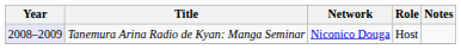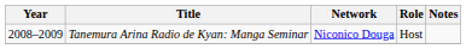Tanemura Arina Radio de Kyan: Manga Seminar | Year: lavender background -> no background
